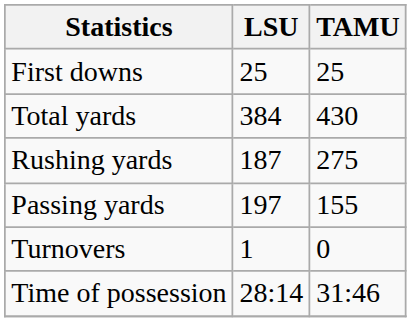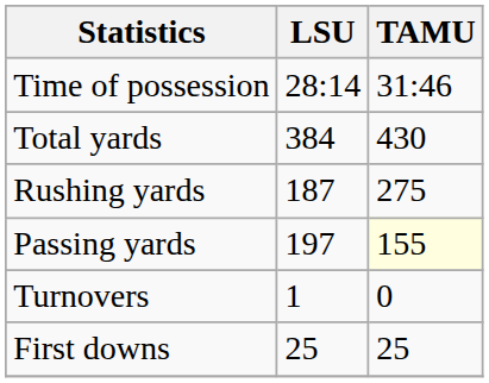rows swapped: First downs <-> Time of possession
Passing yards | TAMU: no background -> lightyellow background
